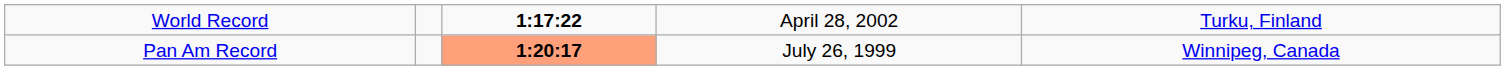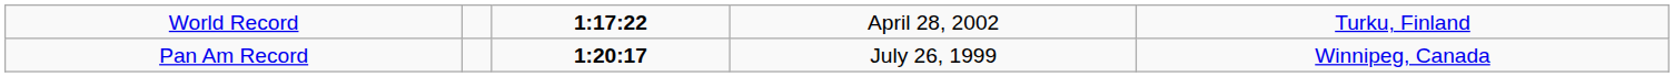Pan Am Record | column 3: lightsalmon background -> no background
